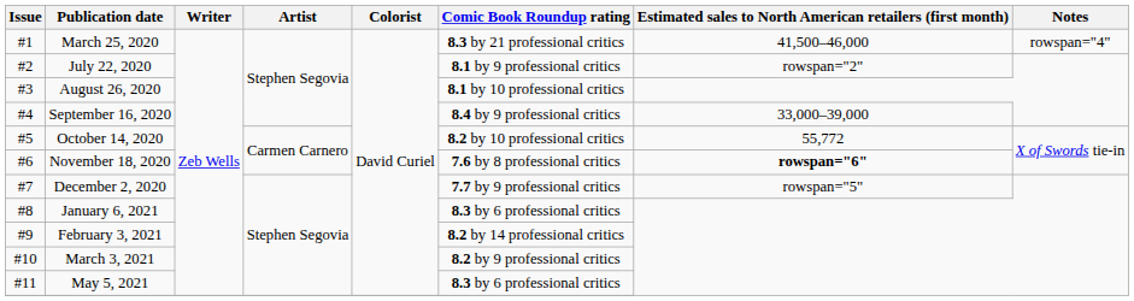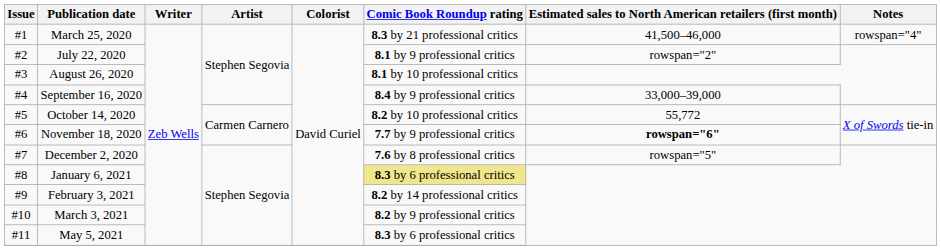November 18, 2020 | Comic Book Roundup rating: 7.6 by 8 professional critics -> 7.7 by 9 professional critics
December 2, 2020 | Comic Book Roundup rating: 7.7 by 9 professional critics -> 7.6 by 8 professional critics
January 6, 2021 | Comic Book Roundup rating: no background -> khaki background
